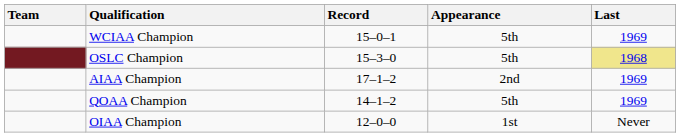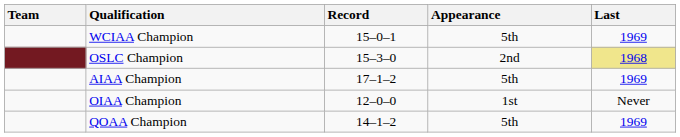OSLC Champion | Appearance: 5th -> 2nd
AIAA Champion | Appearance: 2nd -> 5th
rows swapped: QOAA Champion <-> OIAA Champion
